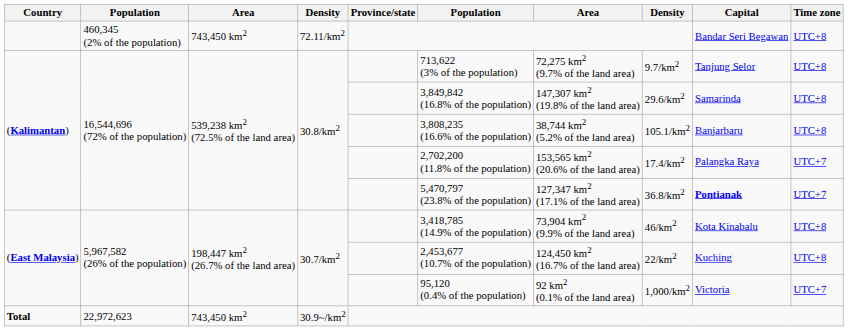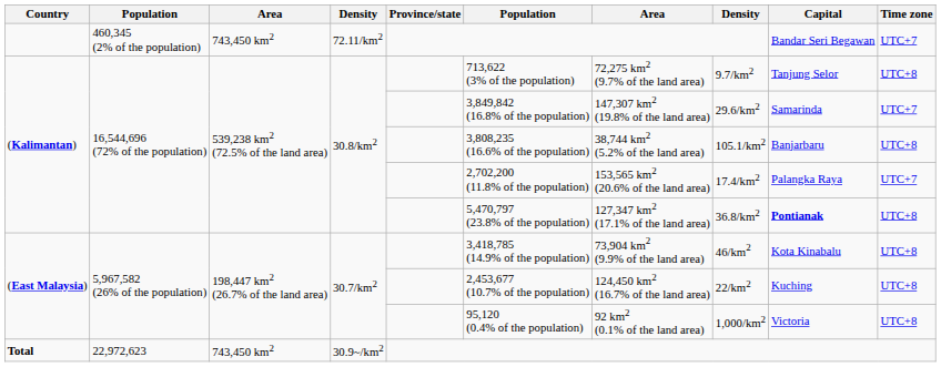row 2 | Time zone: UTC+8 -> UTC+7
row 4 | Time zone: UTC+8 -> UTC+7
row 7 | Time zone: UTC+7 -> UTC+8
row 10 | Time zone: UTC+7 -> UTC+8
